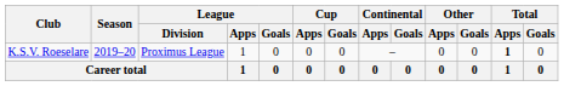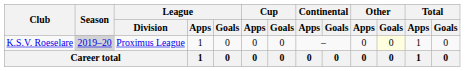K.S.V. Roeselare | Season: no background -> lightgrey background
K.S.V. Roeselare | Other / Goals: no background -> lightyellow background
K.S.V. Roeselare | Total / Apps: bold -> normal
